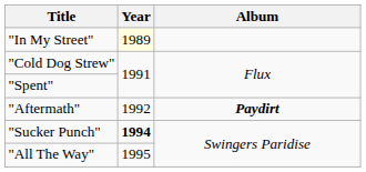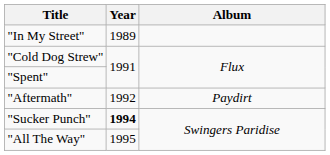"In My Street" | Year: lightyellow background -> no background
"Aftermath" | Album: bold -> normal
